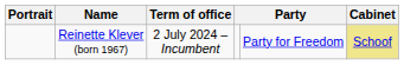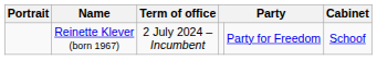Reinette Klever (born 1967) | Cabinet: khaki background -> no background
